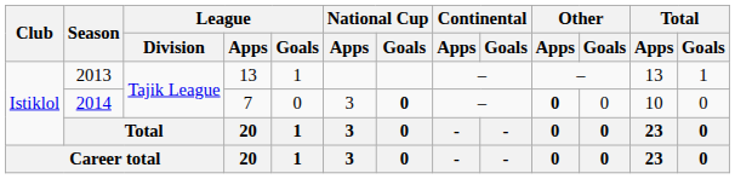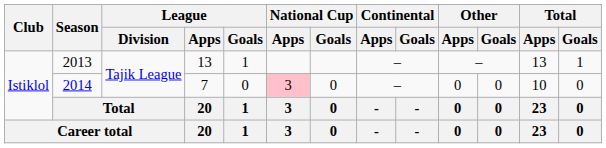2014 | National Cup / Apps: no background -> pink background
2014 | National Cup / Goals: bold -> normal
2014 | Other / Apps: bold -> normal
